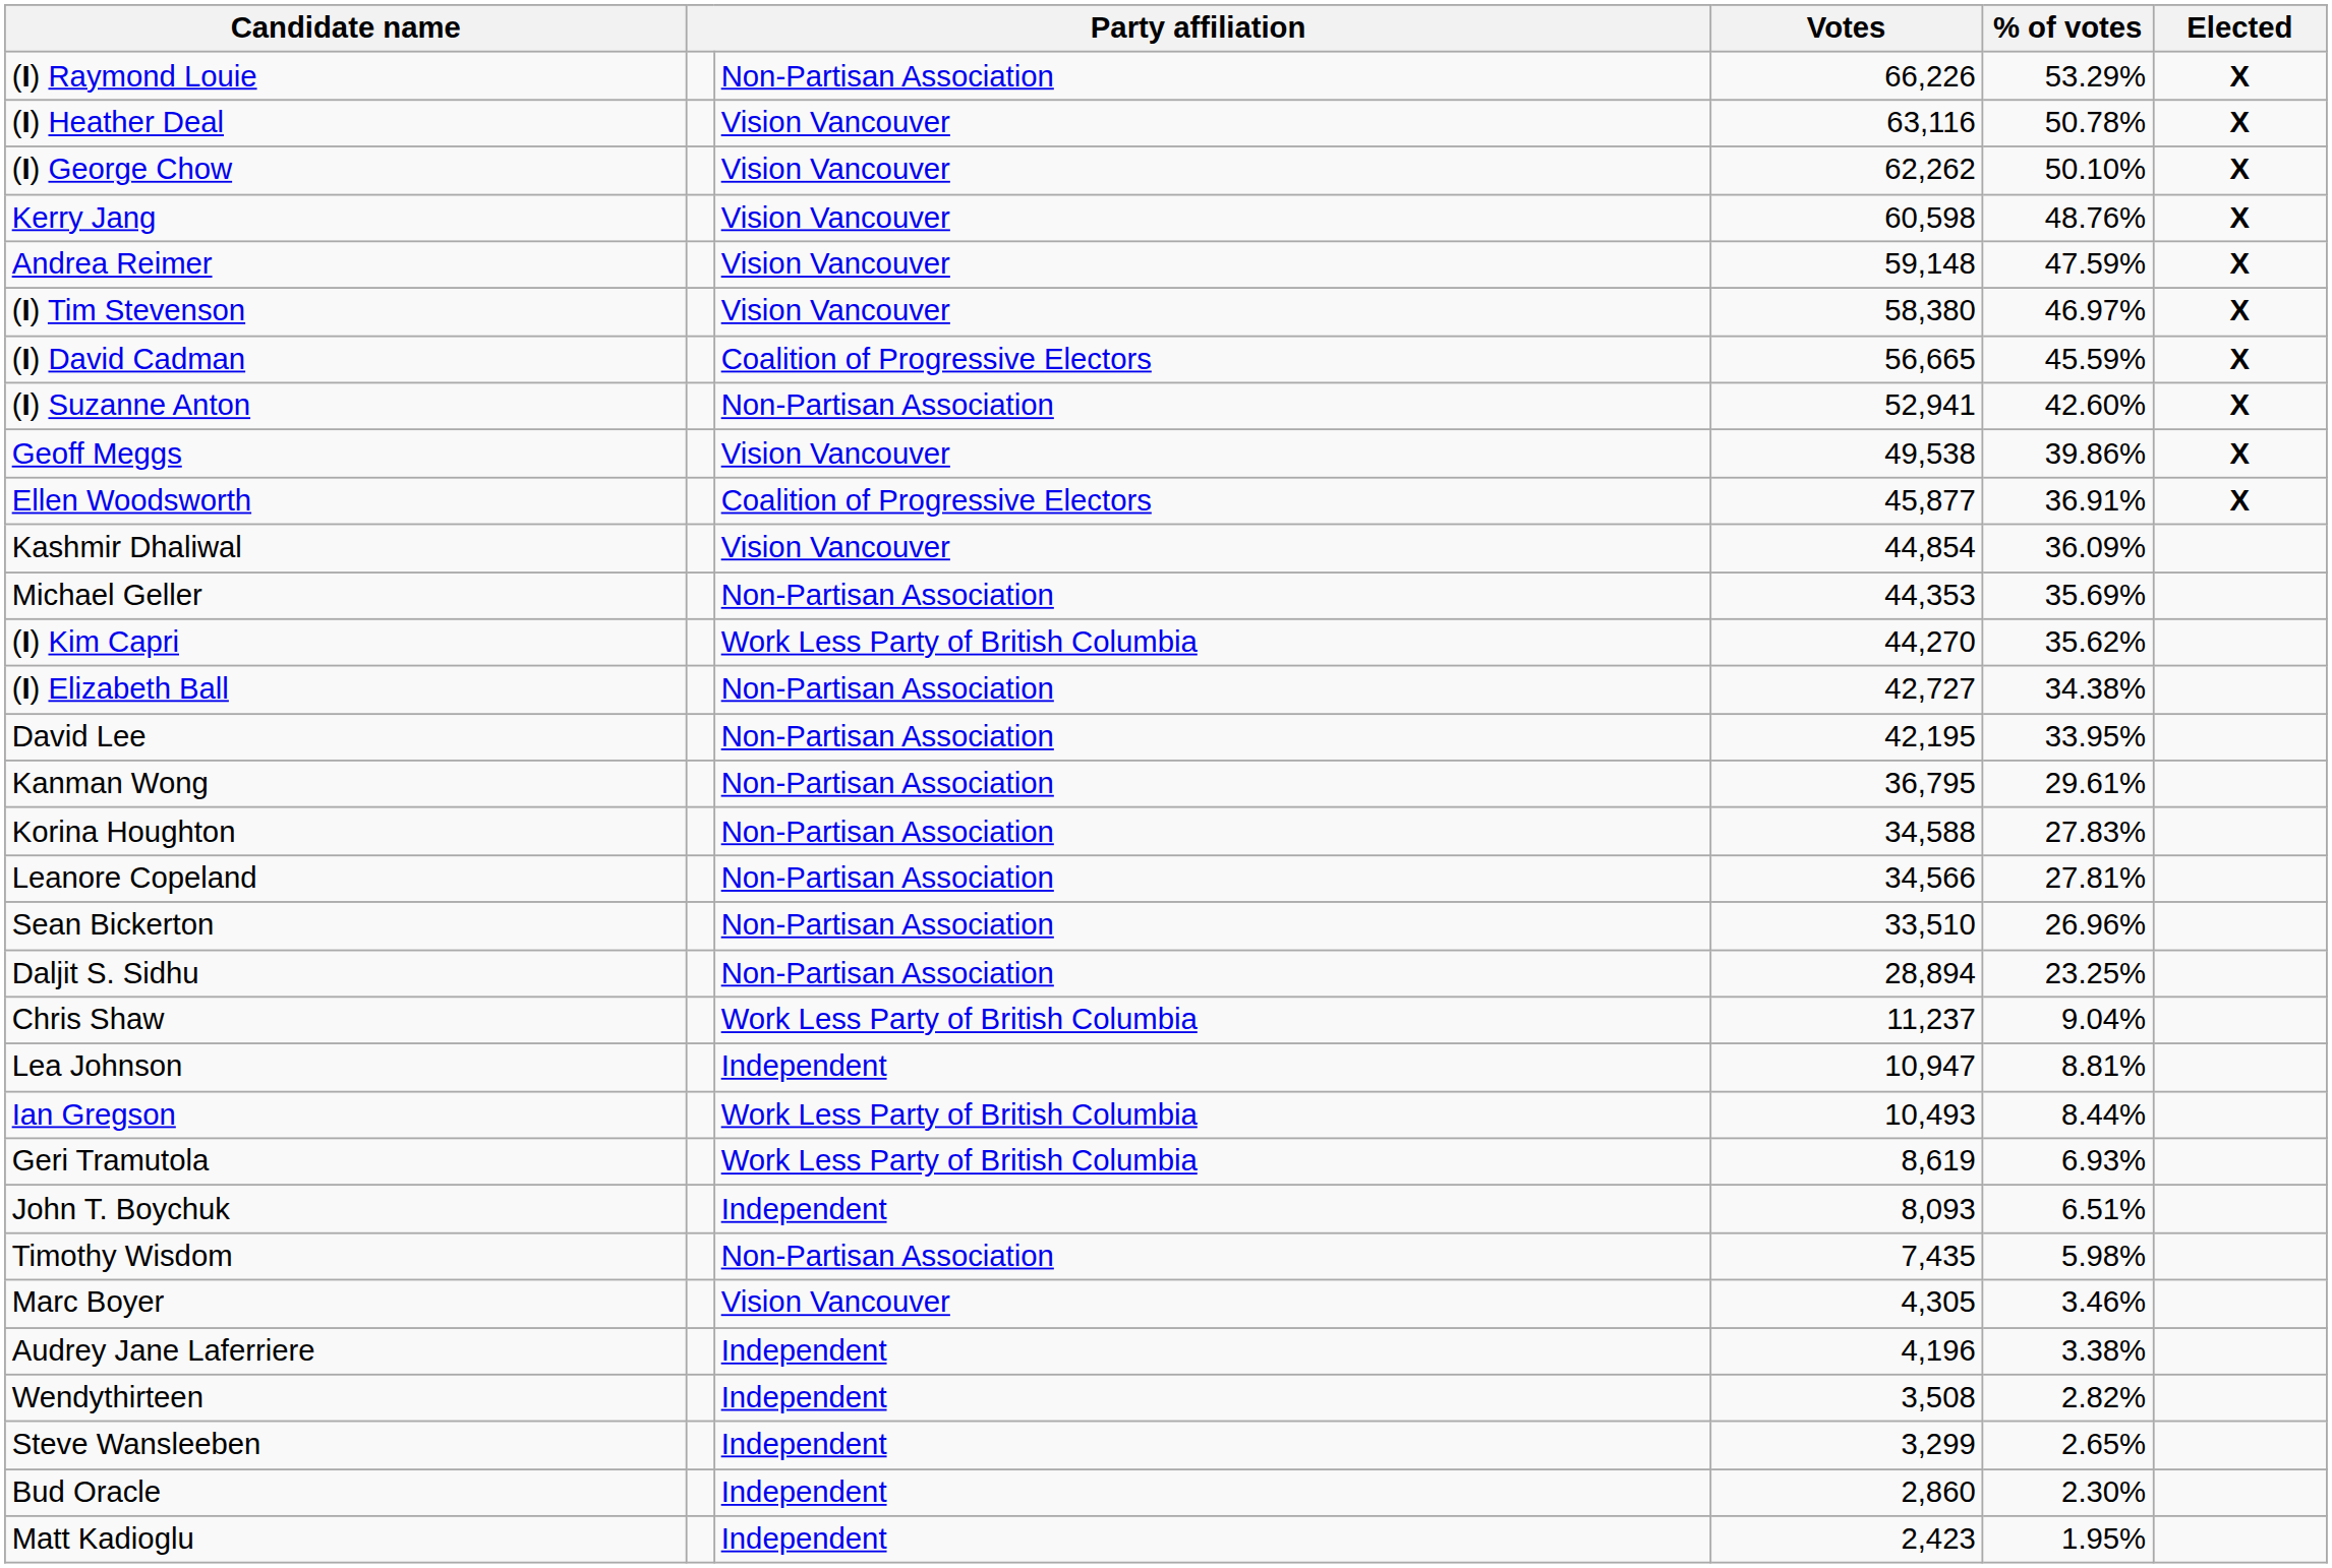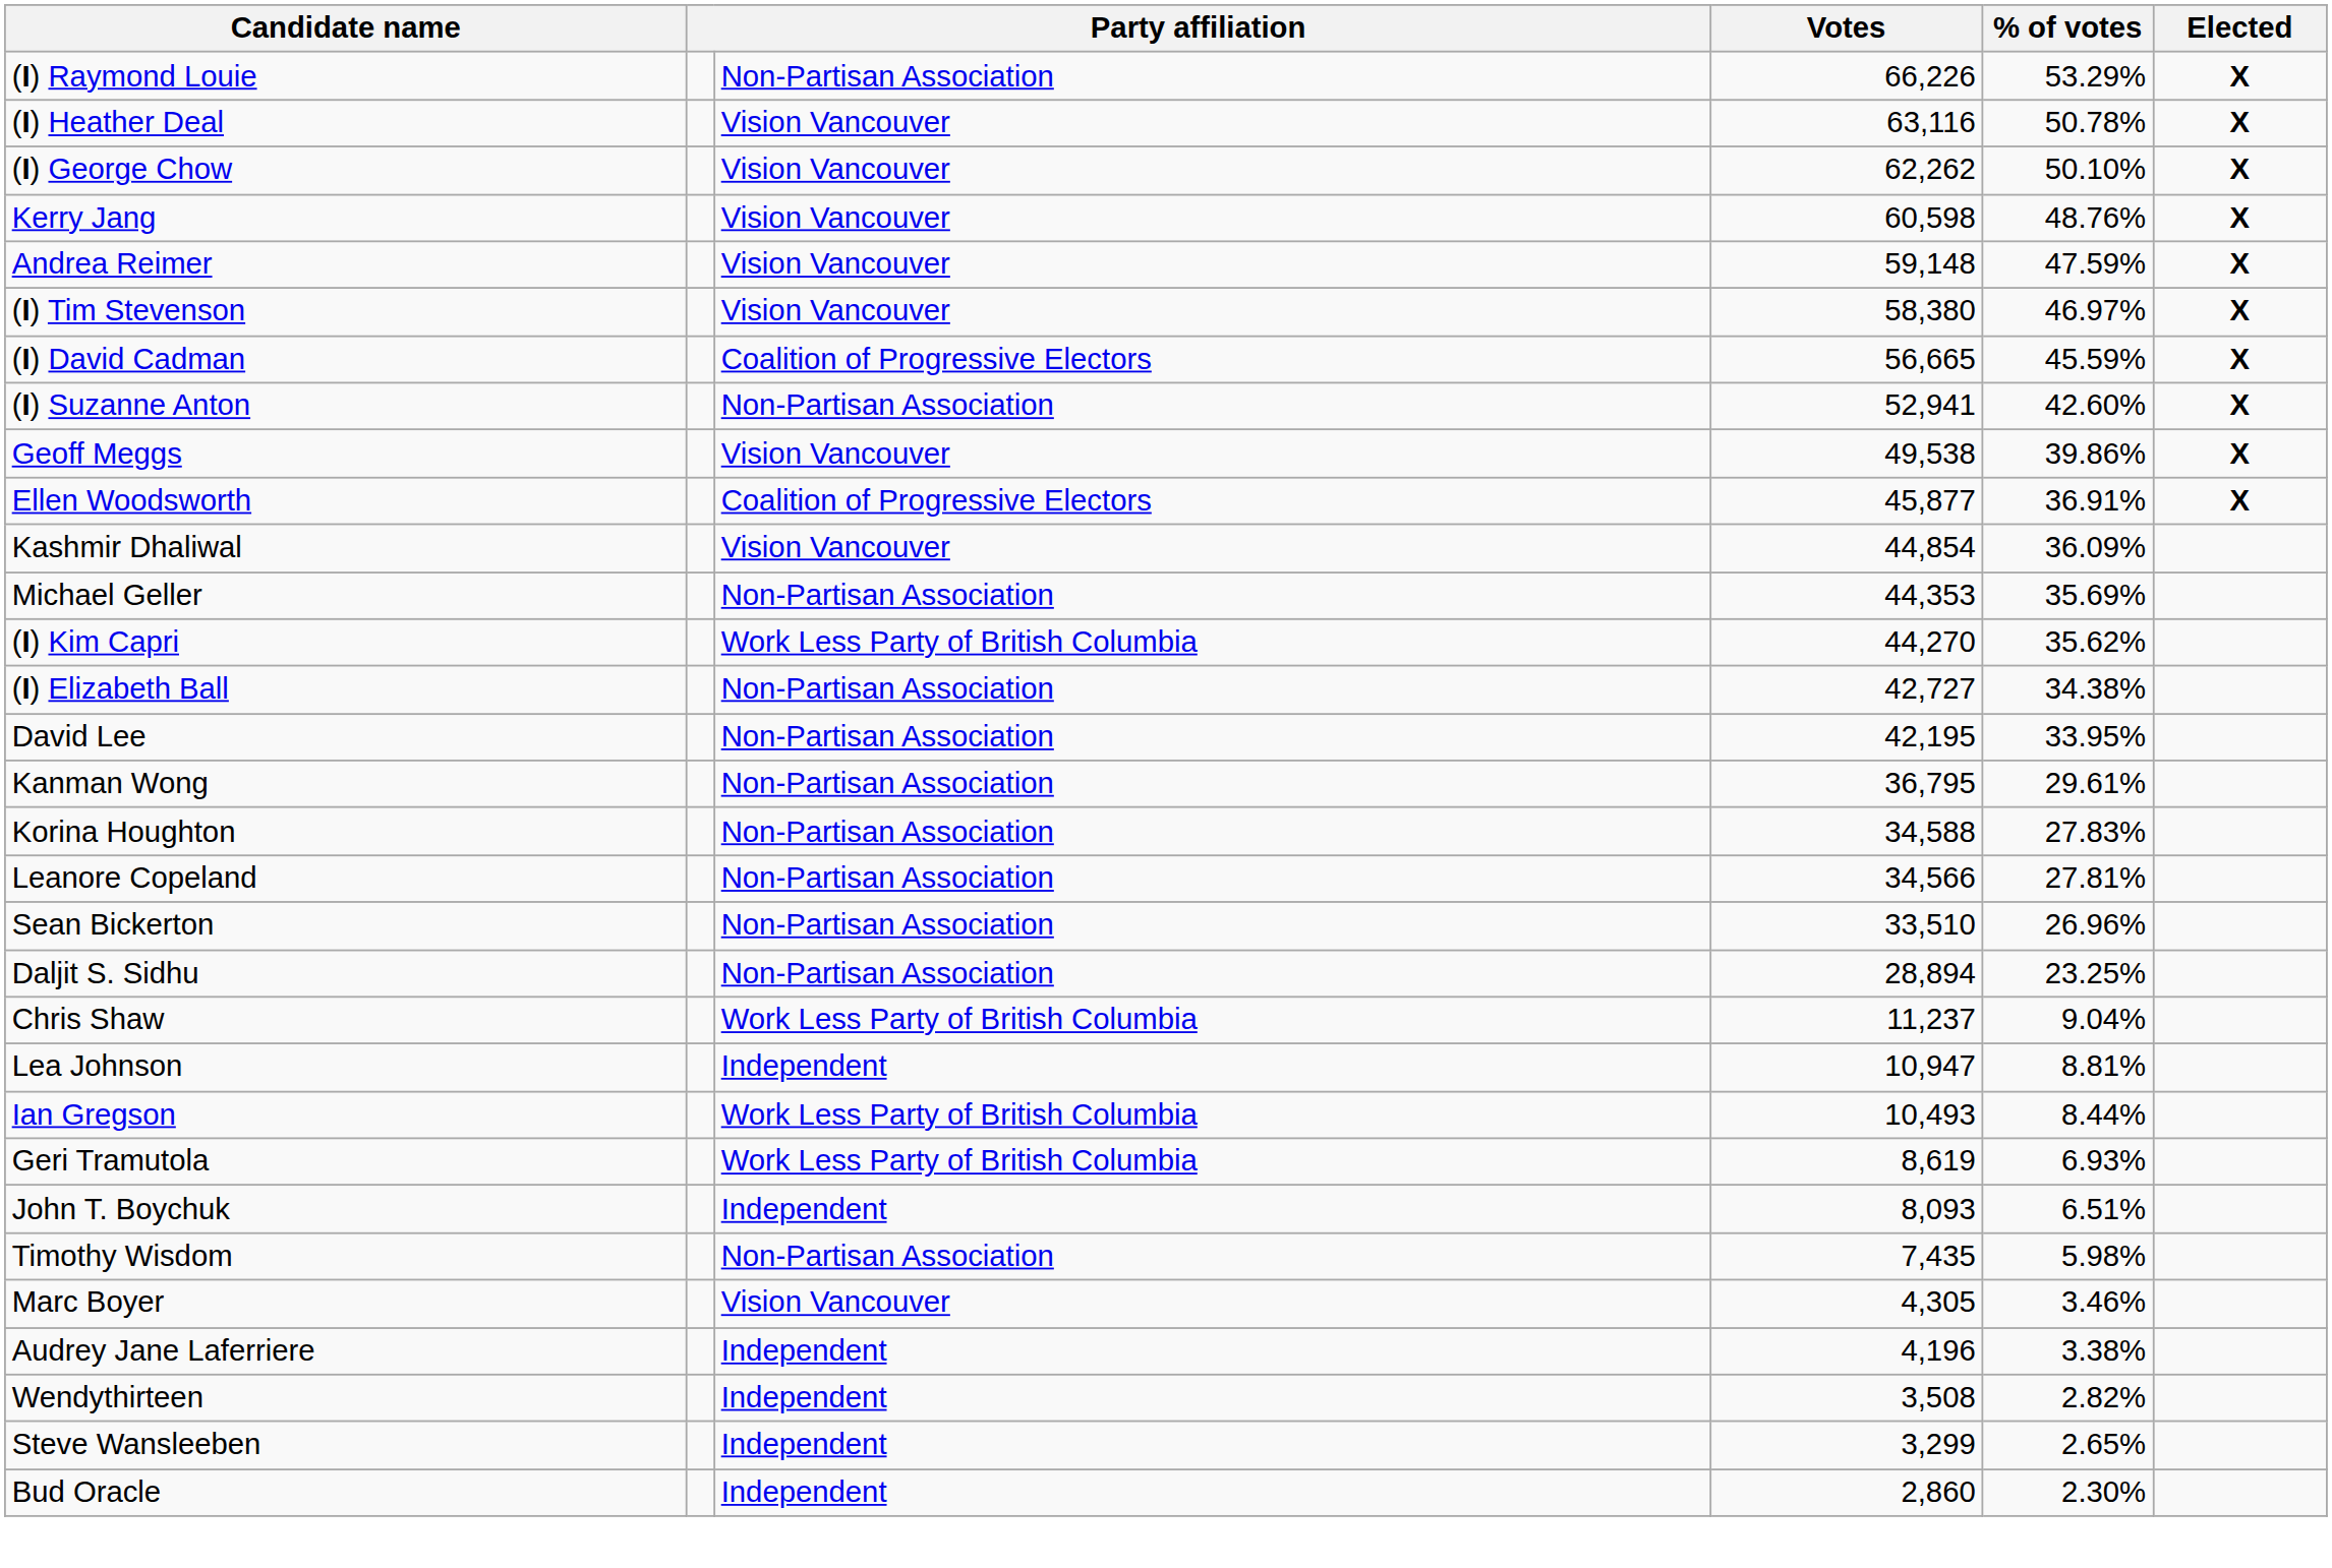- row: Matt Kadioglu | Independent | 2,423 | 1.95%
